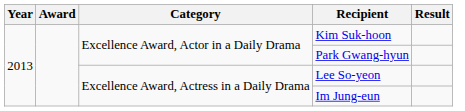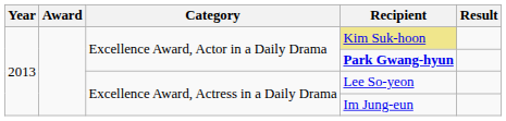Kim Suk-hoon | Recipient: no background -> khaki background
Park Gwang-hyun | Recipient: normal -> bold
